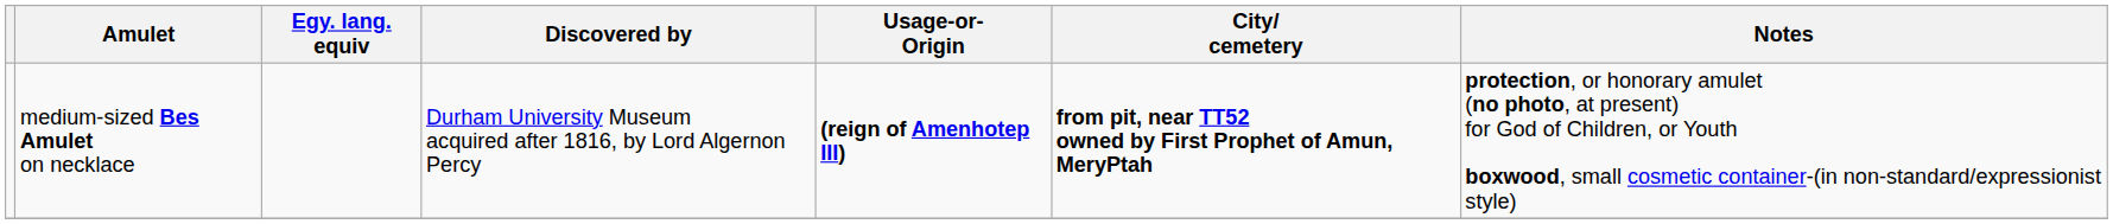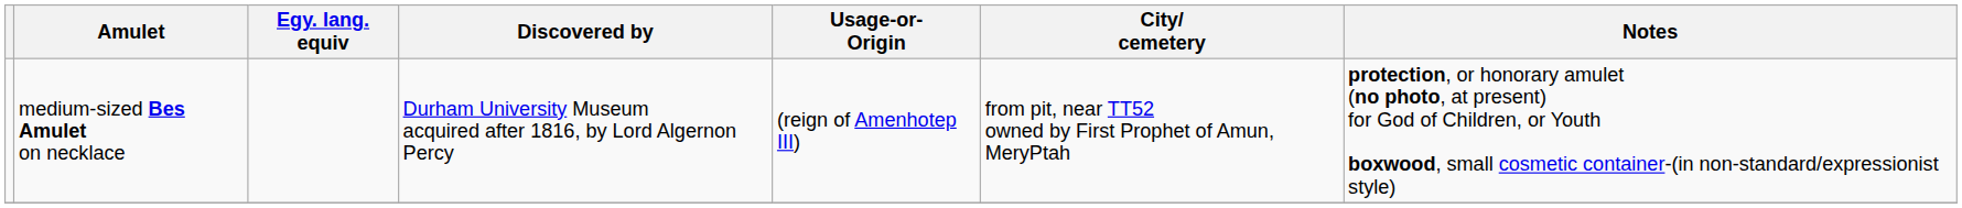medium-sized Bes Amulet on necklace | Usage-or- Origin: bold -> normal
medium-sized Bes Amulet on necklace | City/ cemetery: bold -> normal
